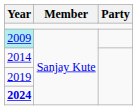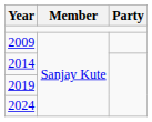2009 | Year: paleturquoise background -> no background
2024 | Year: bold -> normal
